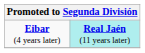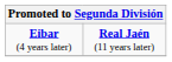Eibar (4 years later) | column 2: paleturquoise background -> no background
